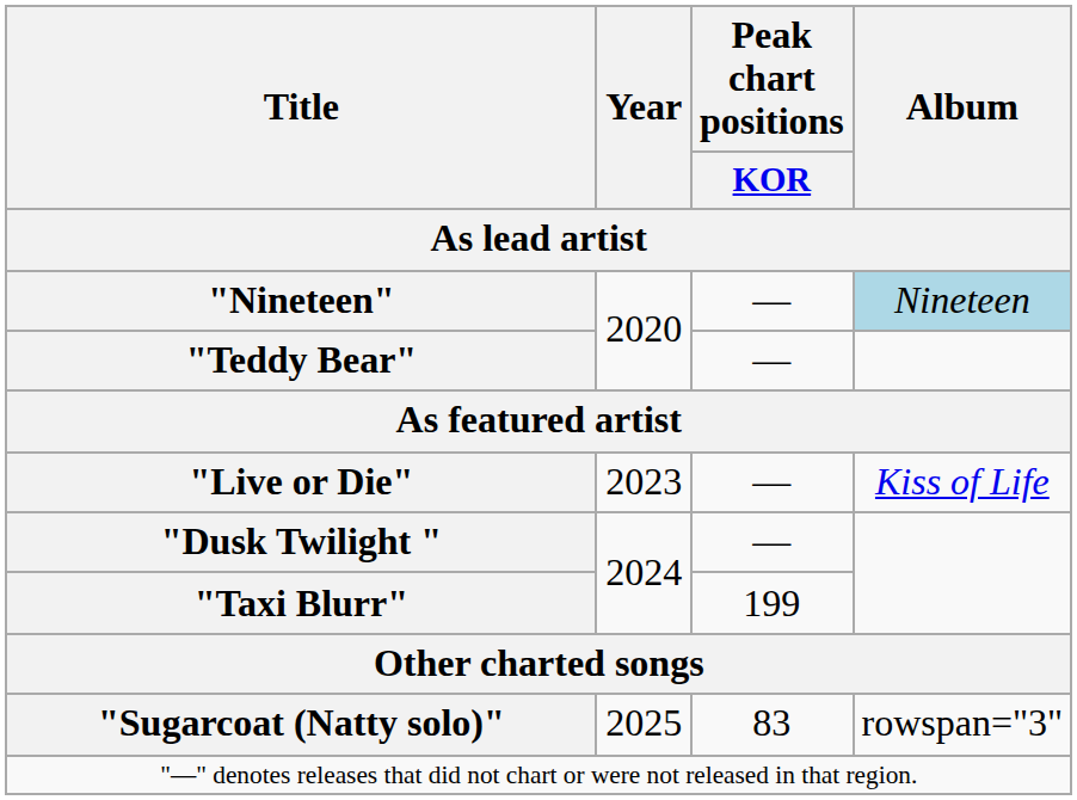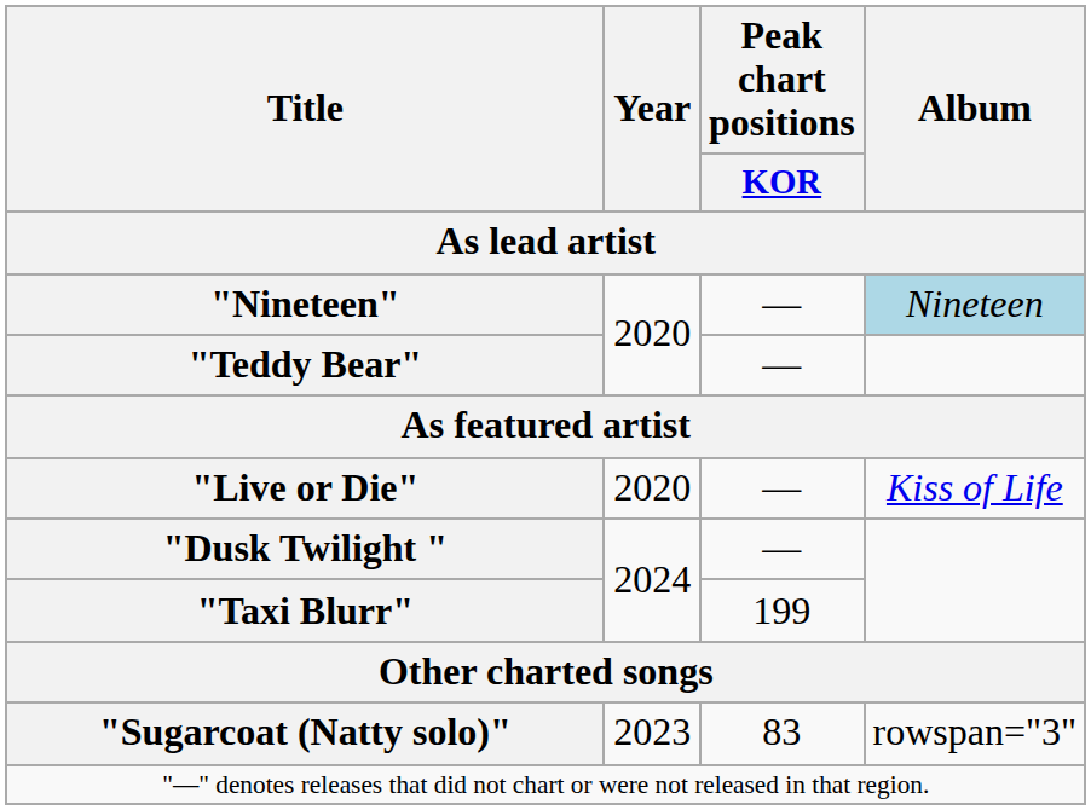"Live or Die" | Year: 2023 -> 2020
"Sugarcoat (Natty solo)" | Year: 2025 -> 2023
